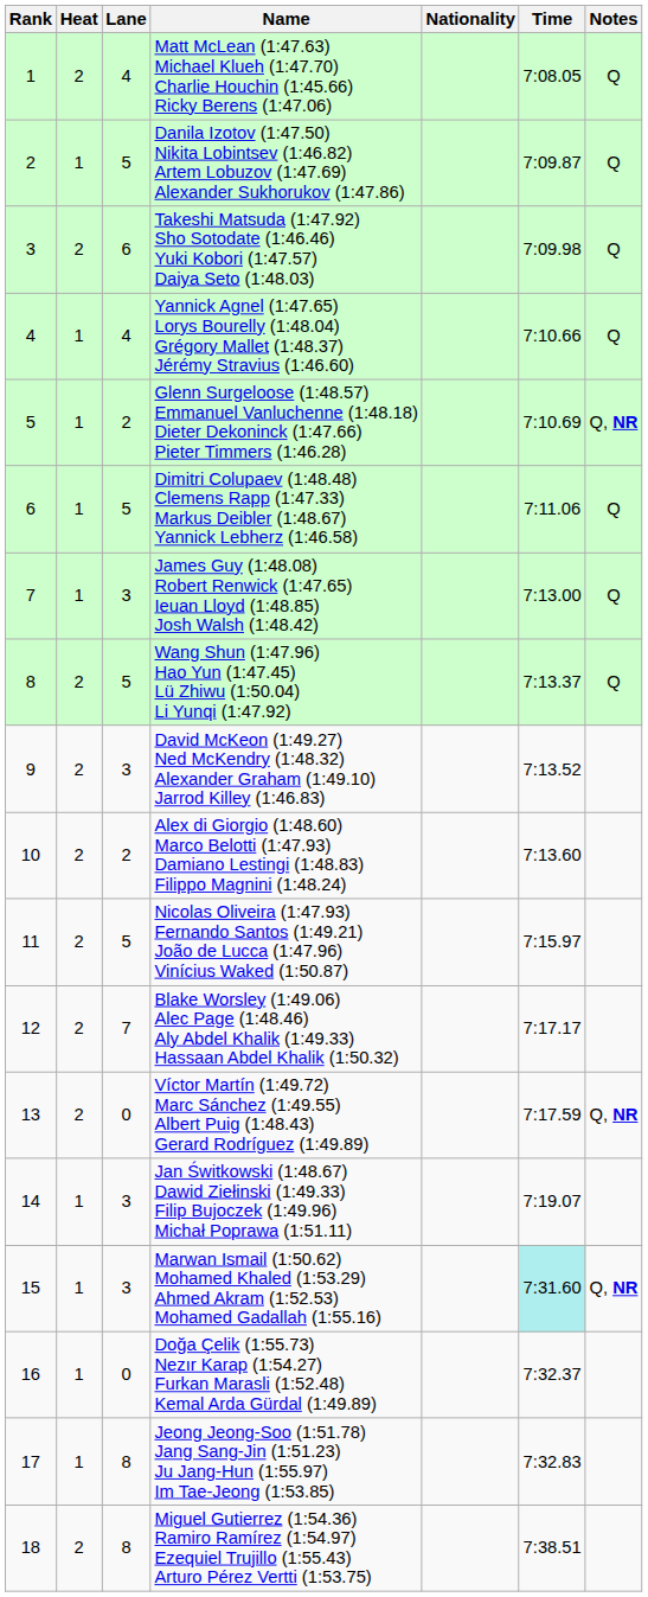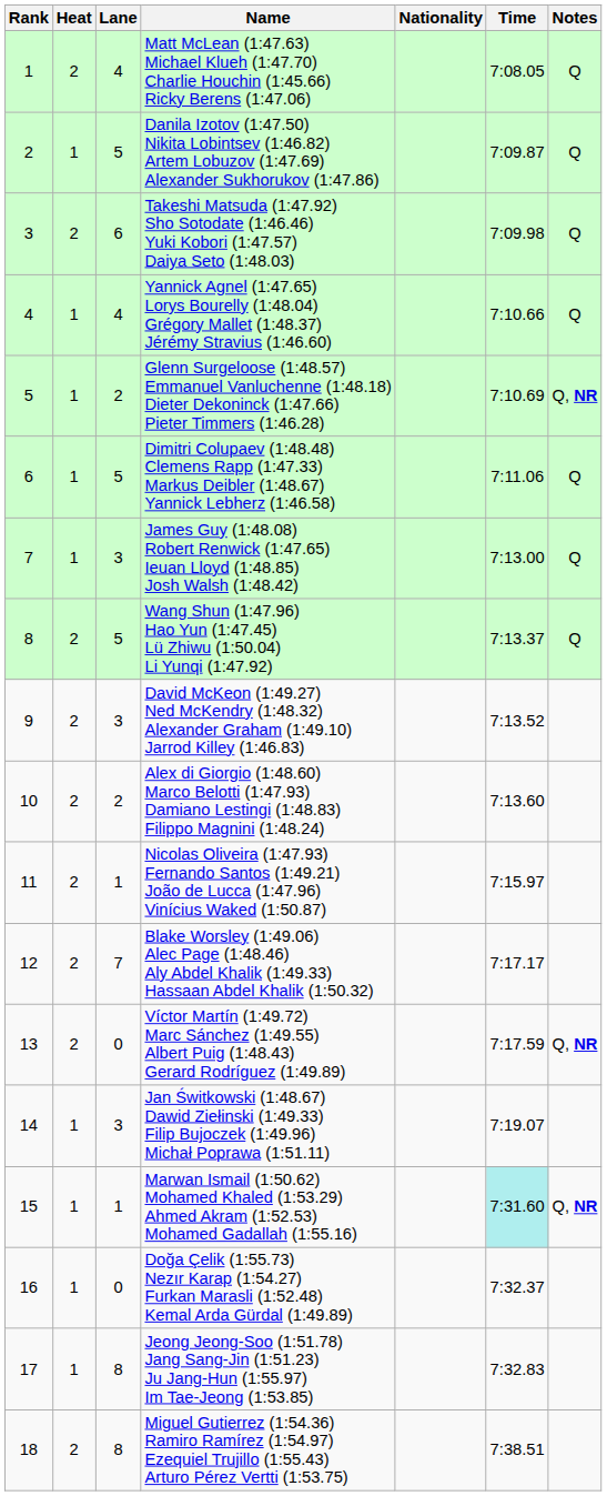row 12 | Lane: 5 -> 1
row 16 | Lane: 3 -> 1
